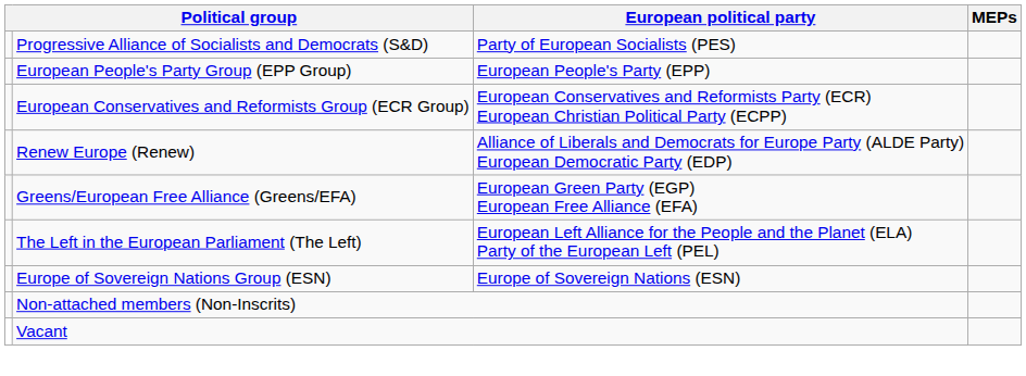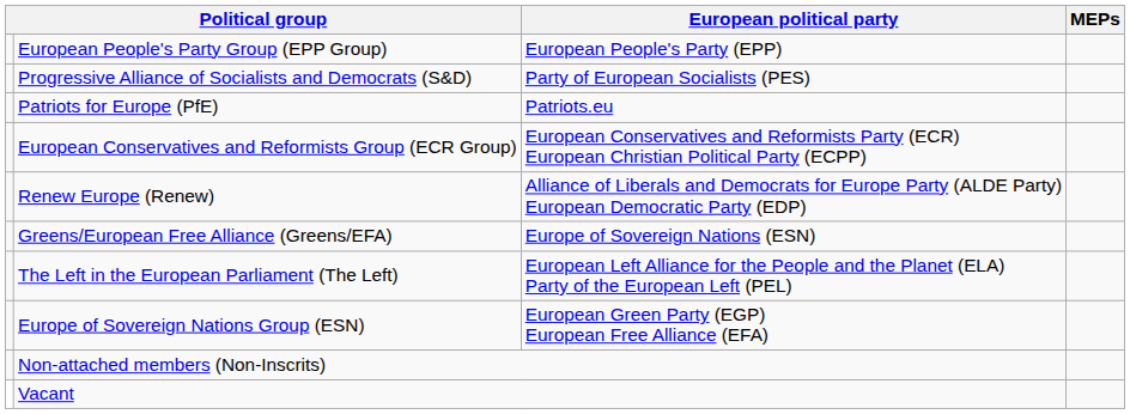rows swapped: European People's Party Group (EPP Group) <-> Progressive Alliance of Socialists and Democrats (S&D)
+ row: Patriots for Europe (PfE) | Patriots.eu
Greens/European Free Alliance (Greens/EFA) | European political party: European Green Party (EGP) European Free Alliance (EFA) -> Europe of Sovereign Nations (ESN)
Europe of Sovereign Nations Group (ESN) | European political party: Europe of Sovereign Nations (ESN) -> European Green Party (EGP) European Free Alliance (EFA)
